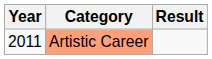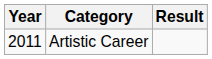row 2 | Category: lightsalmon background -> no background
